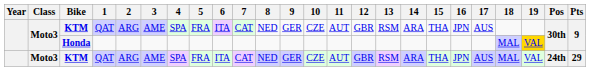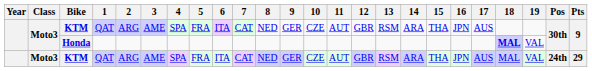Honda | 18: normal -> bold
Honda | 19: gold background -> no background
